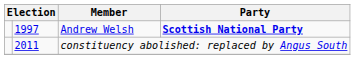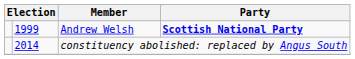Andrew Welsh | column 2: 1997 -> 1999
constituency abolished: replaced by Angus South | column 2: 2011 -> 2014
